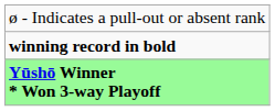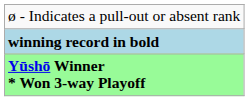row 2 | column 1: no background -> lightblue background
